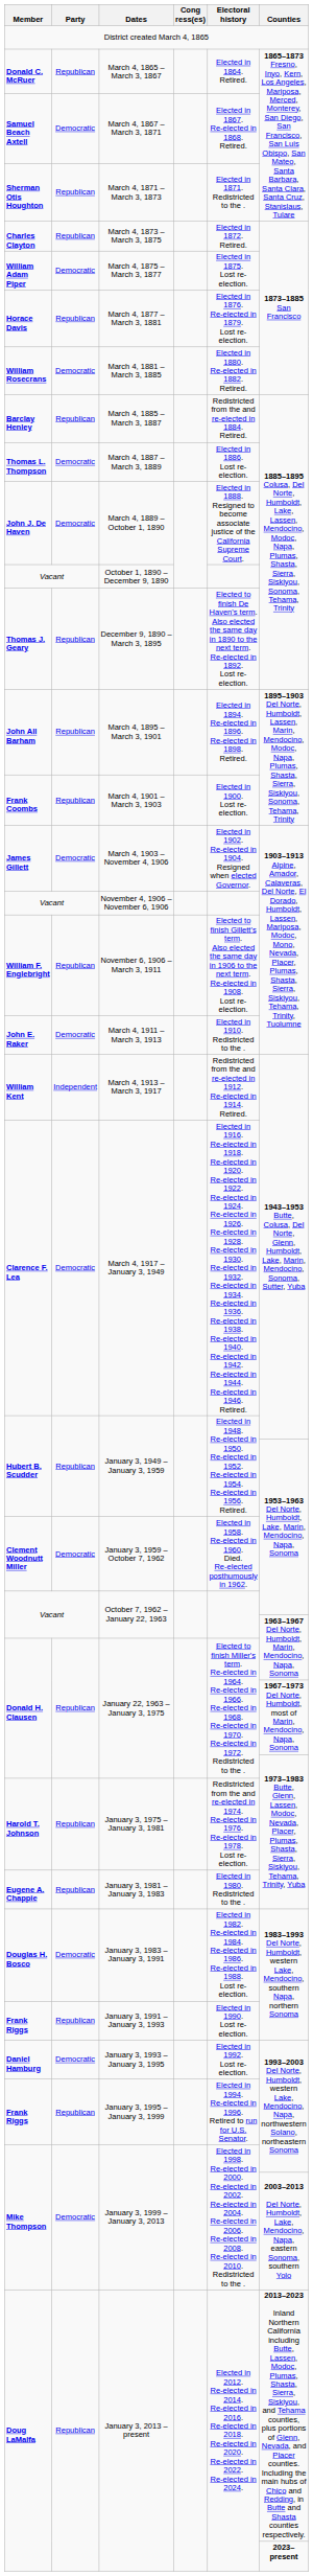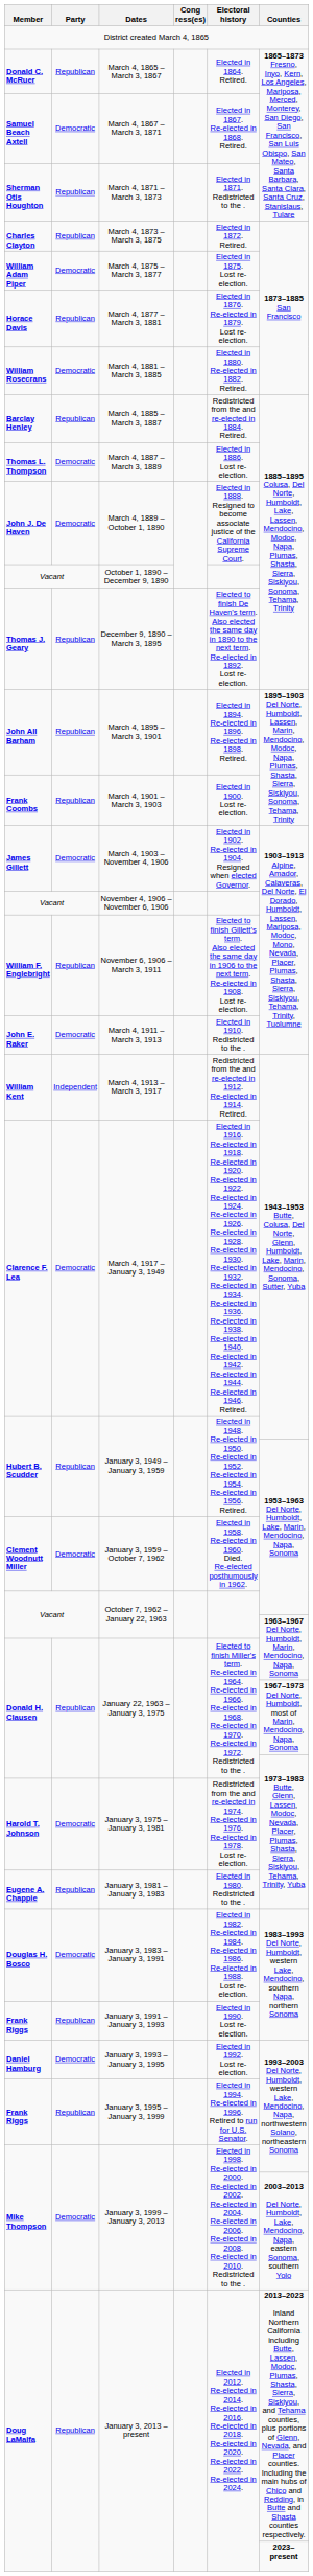January 3, 1975 – January 3, 1981 | Party: Republican -> Democratic
